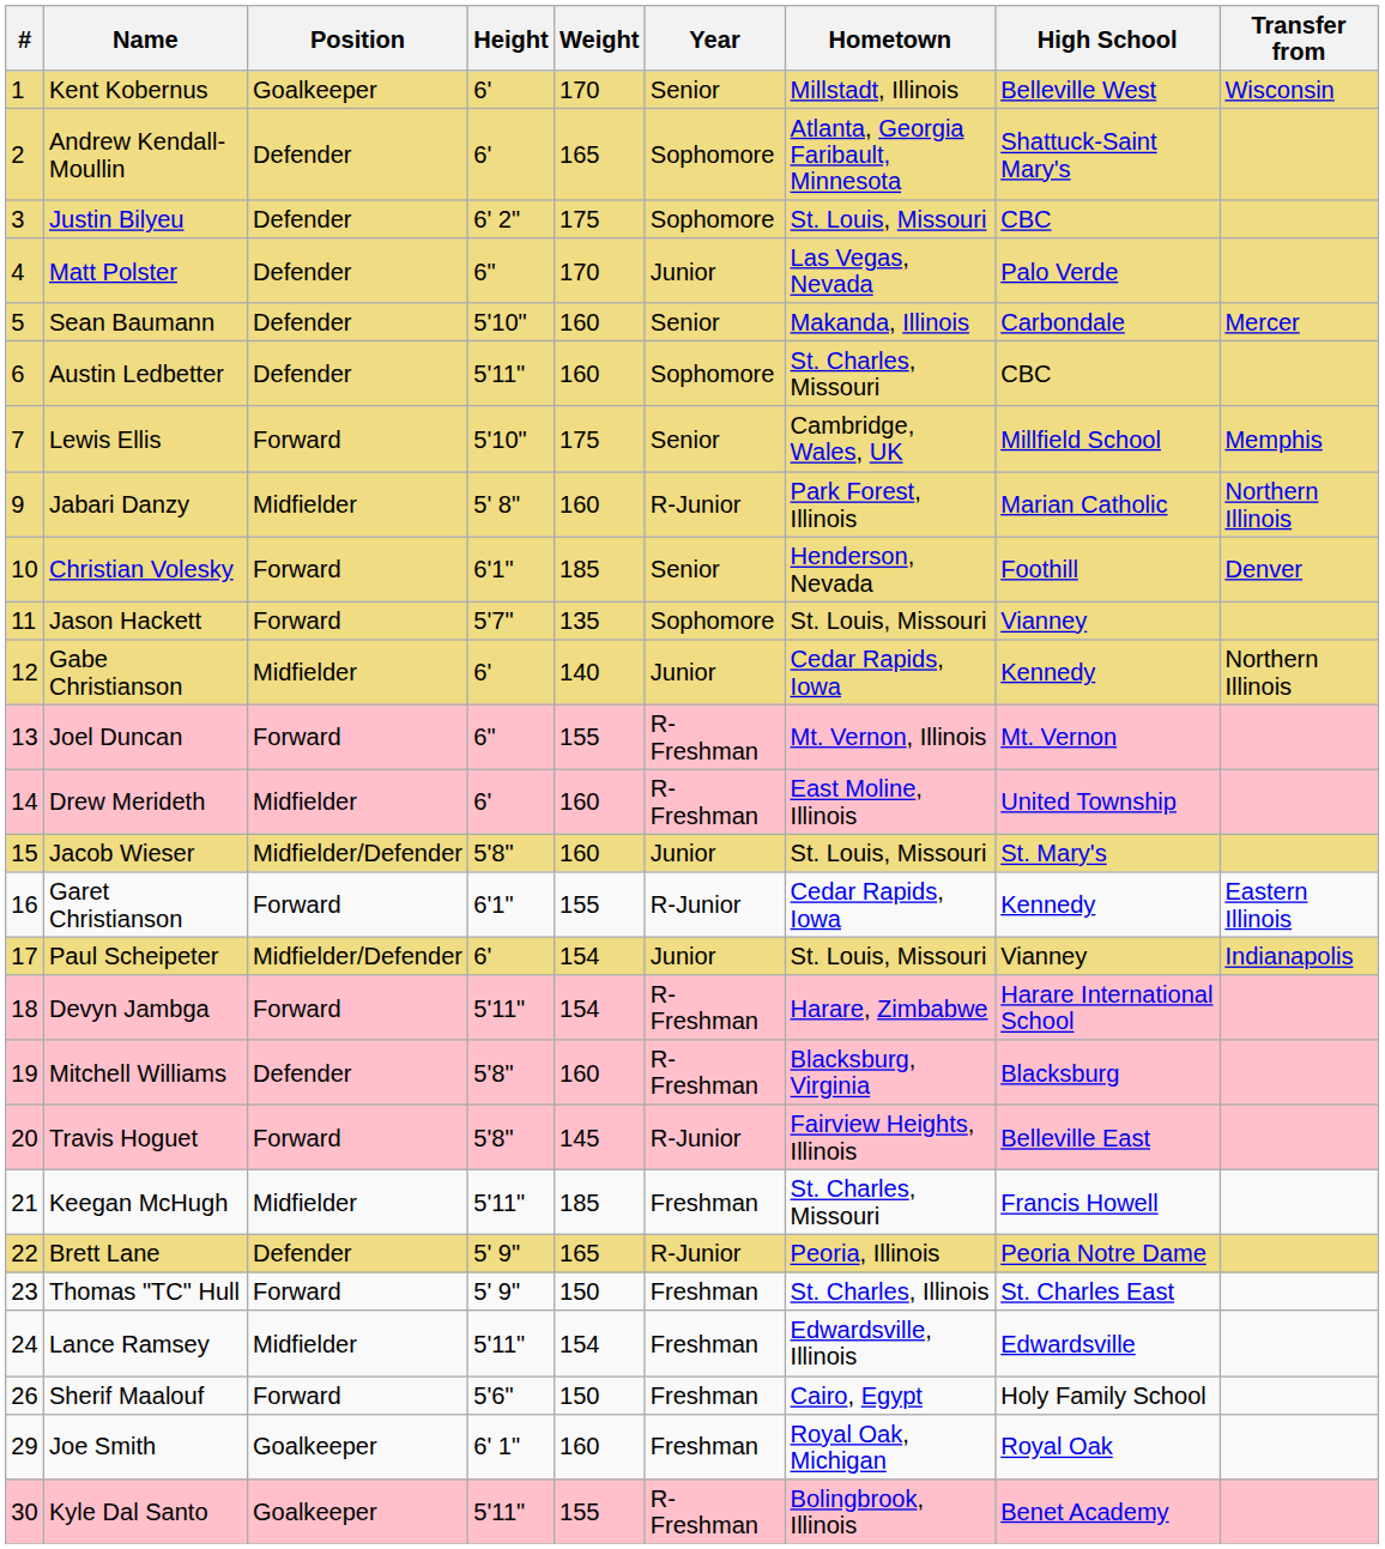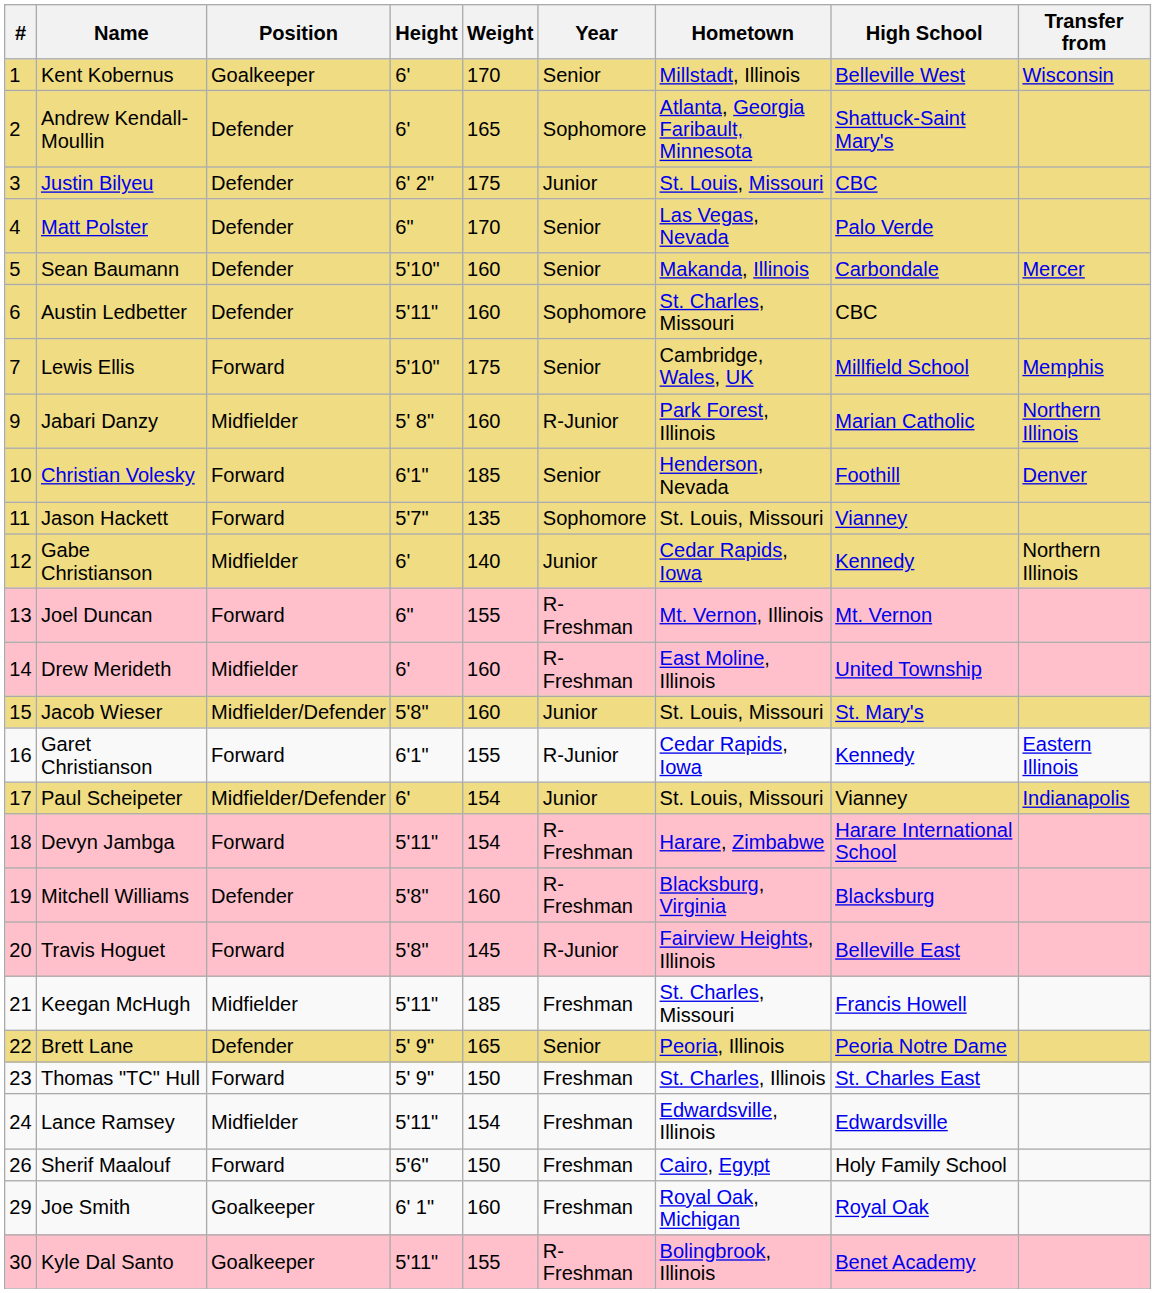Justin Bilyeu | Year: Sophomore -> Junior
Matt Polster | Year: Junior -> Senior
Brett Lane | Year: R-Junior -> Senior
